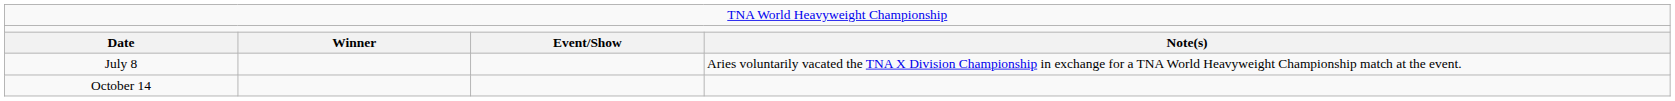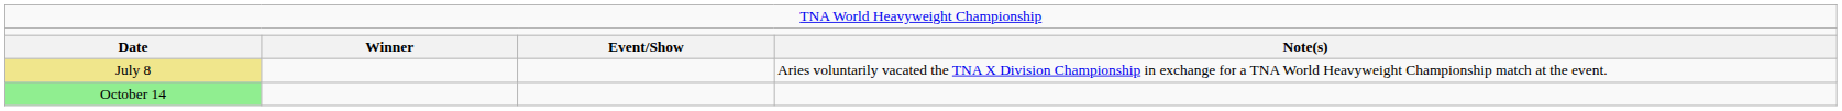July 8 | column 1: no background -> khaki background
October 14 | column 1: no background -> lightgreen background
